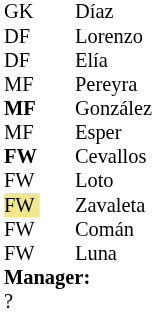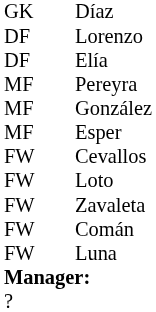González | column 1: bold -> normal
Cevallos | column 1: bold -> normal
Zavaleta | column 1: khaki background -> no background
